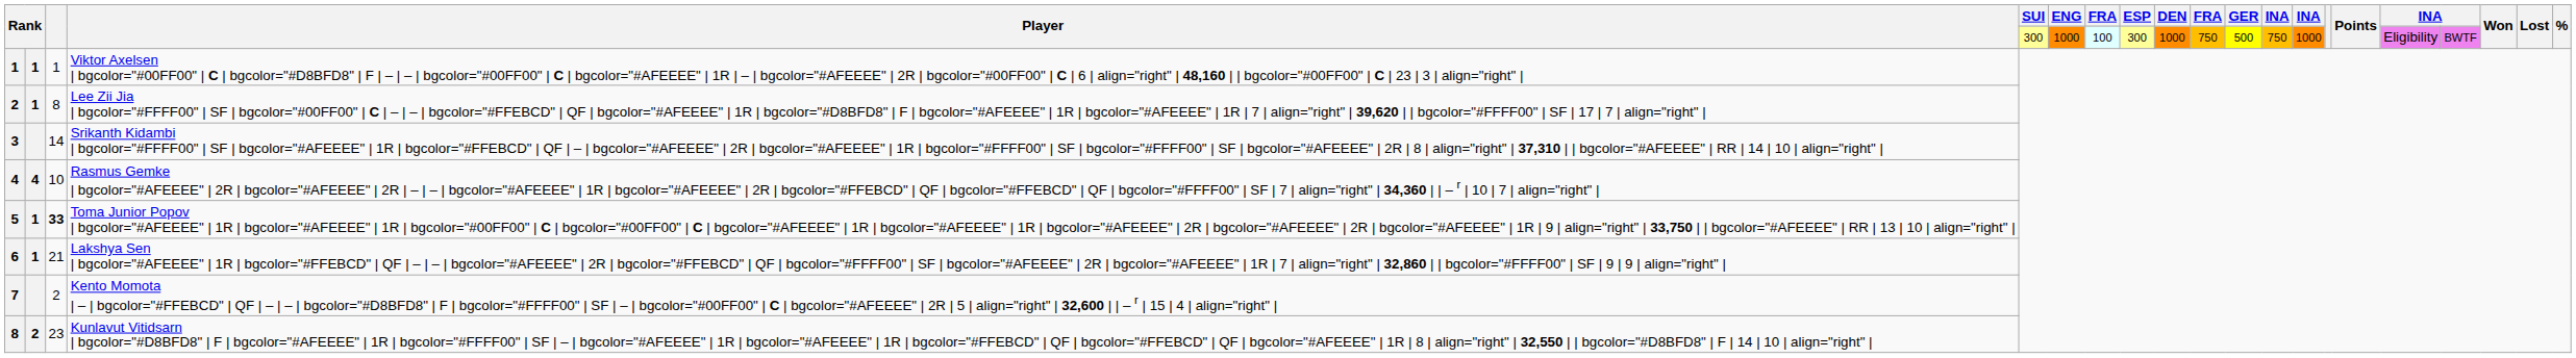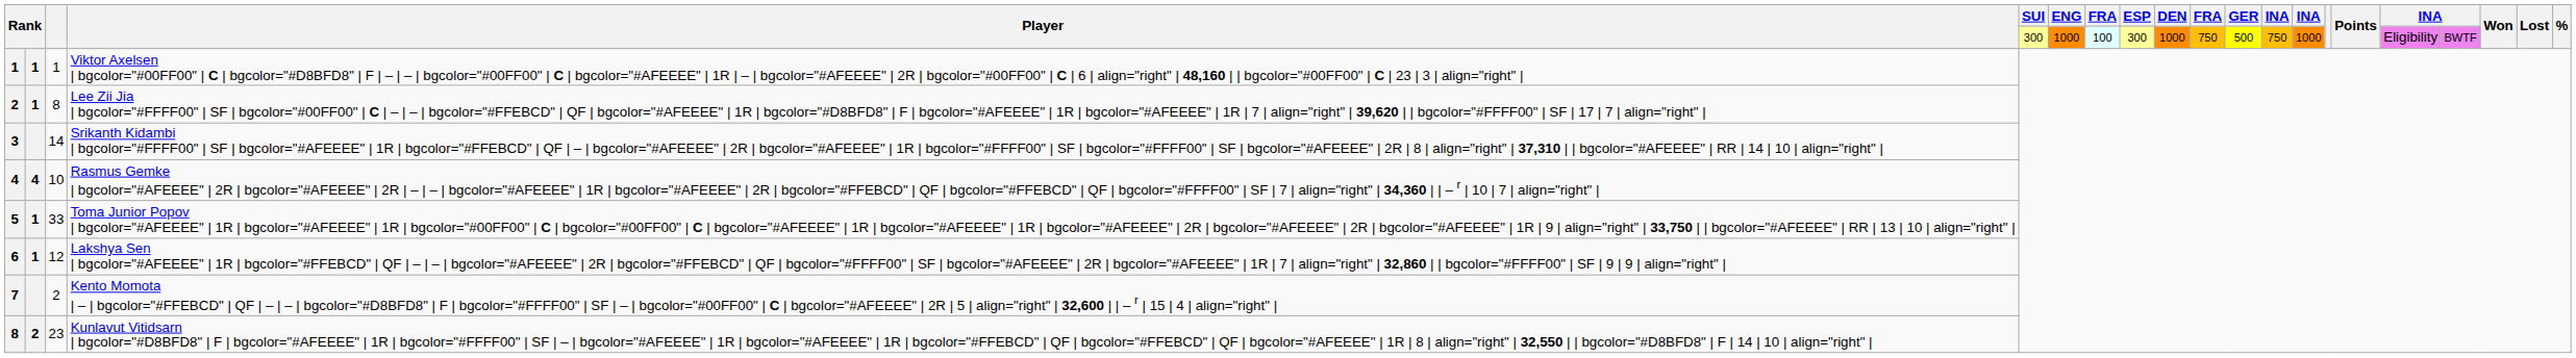5 | column 3: bold -> normal
6 | column 3: 21 -> 12
